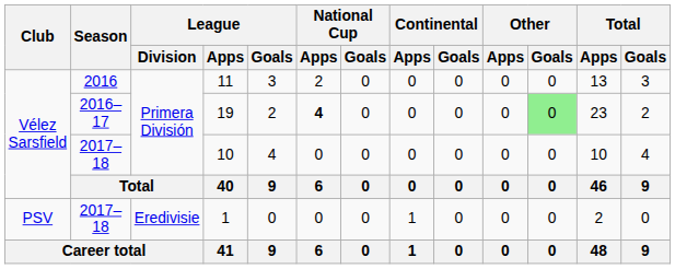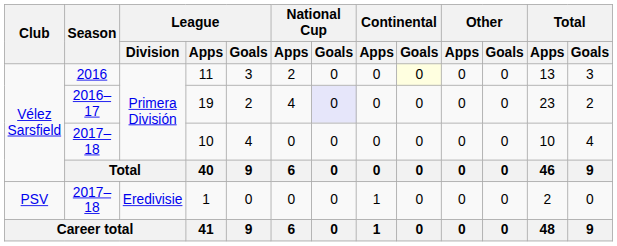11 | Continental / Goals: no background -> lightyellow background
19 | National Cup / Apps: bold -> normal
19 | National Cup / Goals: no background -> lavender background
19 | Other / Goals: lightgreen background -> no background
